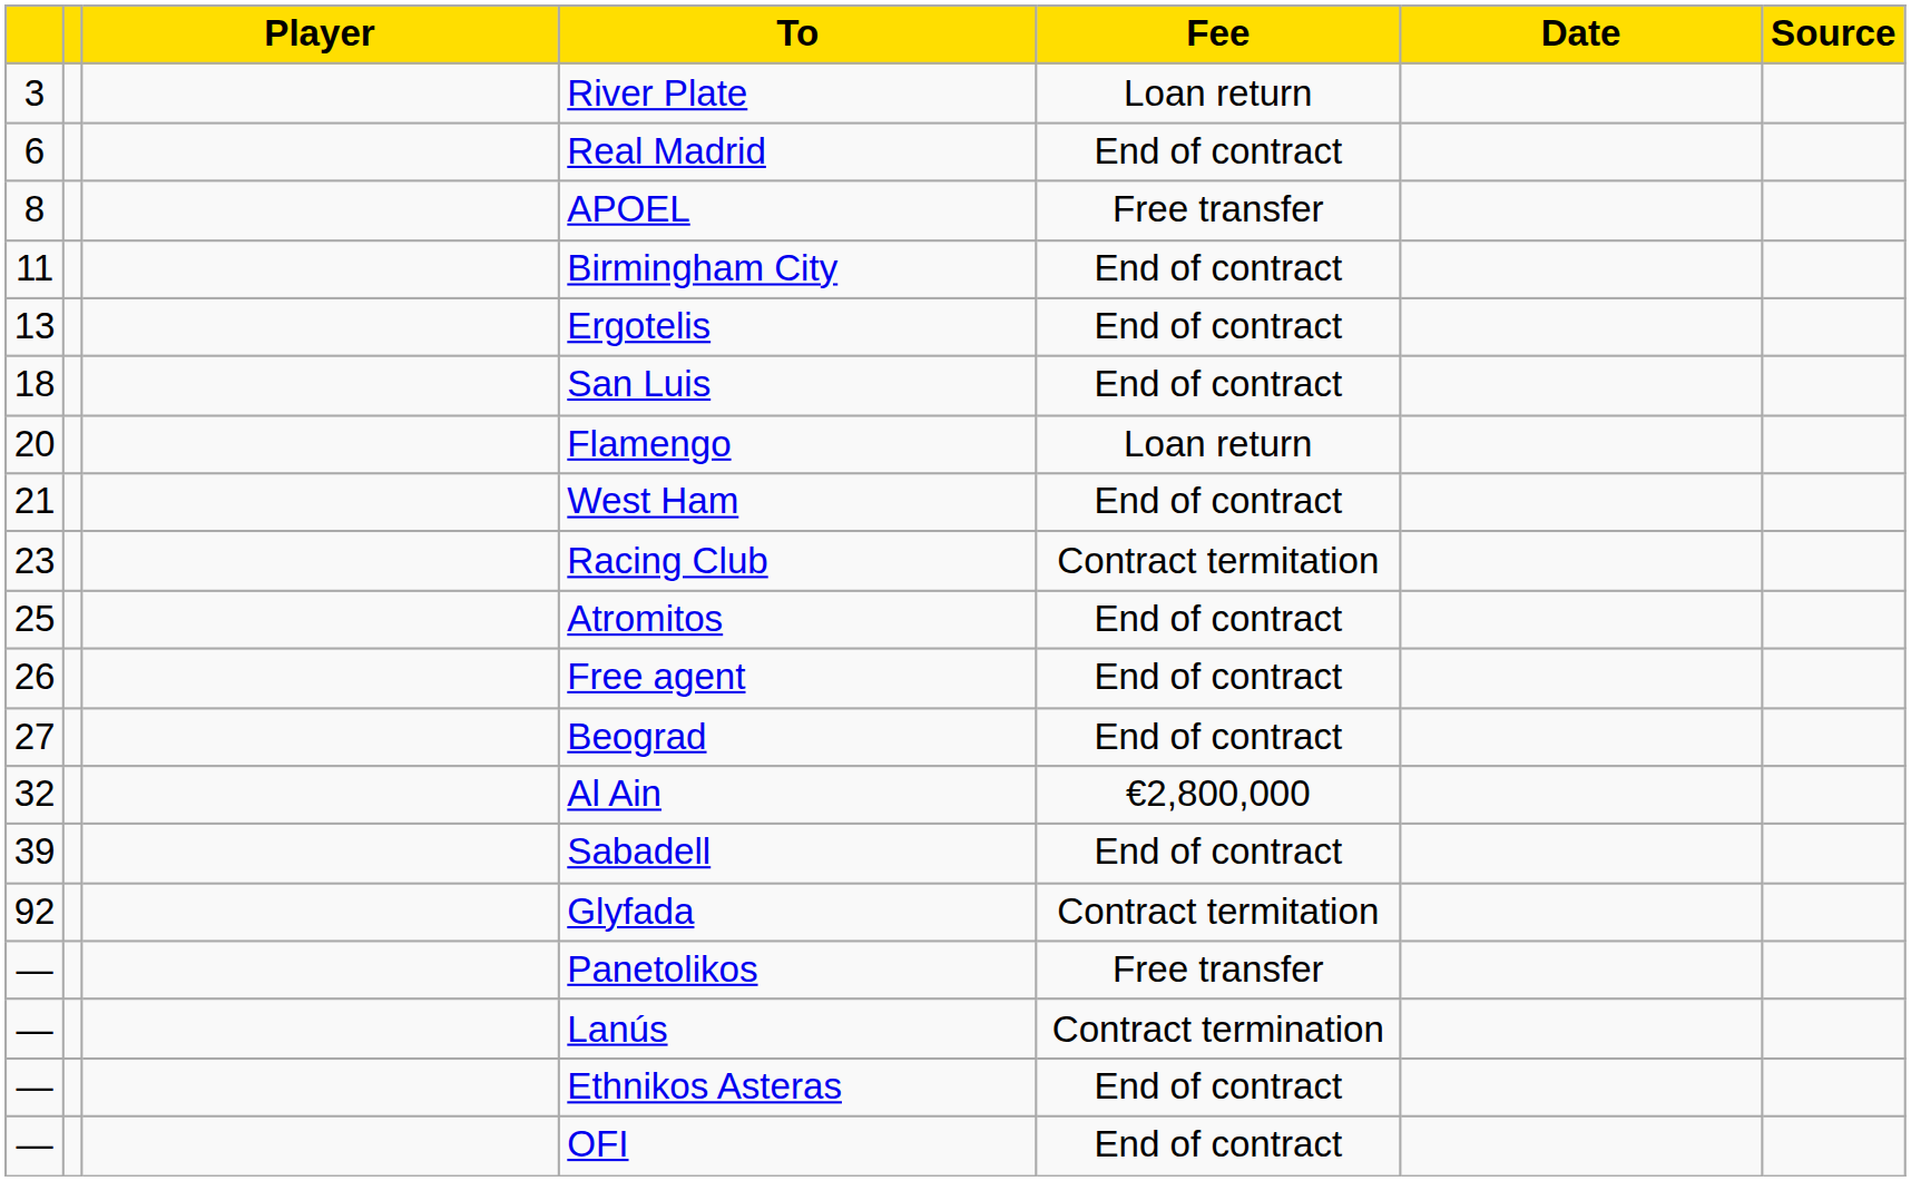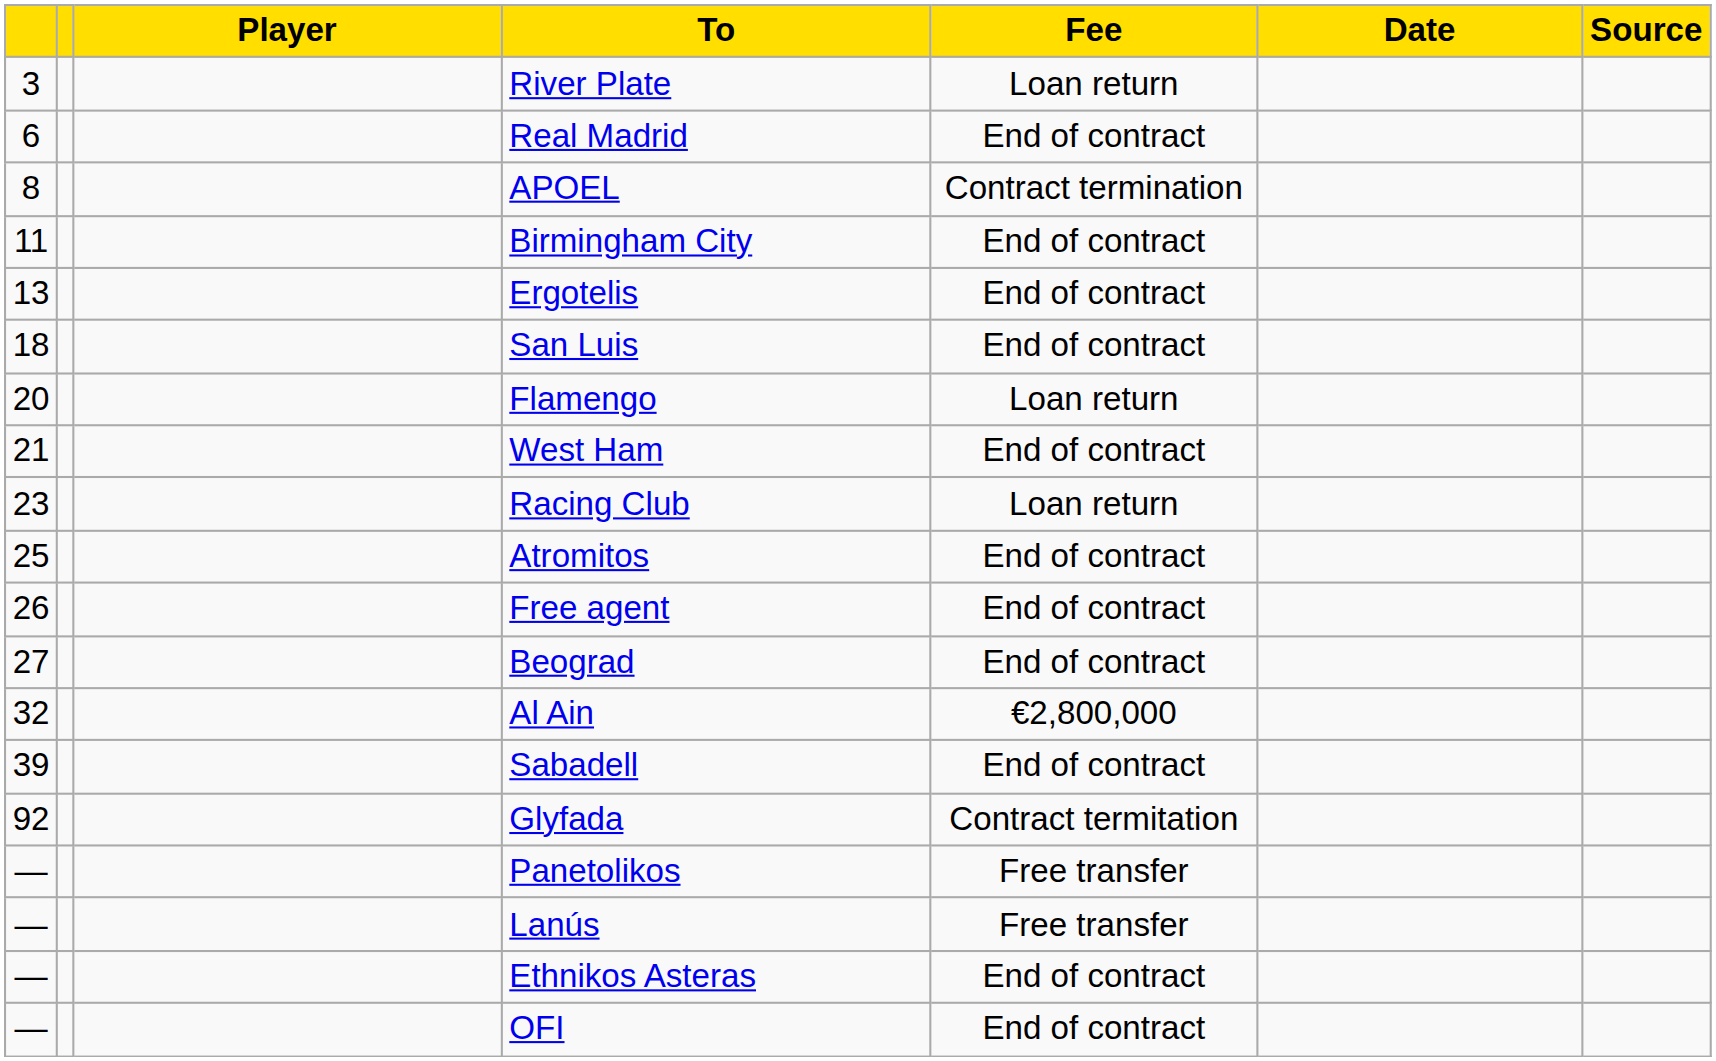APOEL | Fee: Free transfer -> Contract termination
Racing Club | Fee: Contract termitation -> Loan return
Lanús | Fee: Contract termination -> Free transfer
